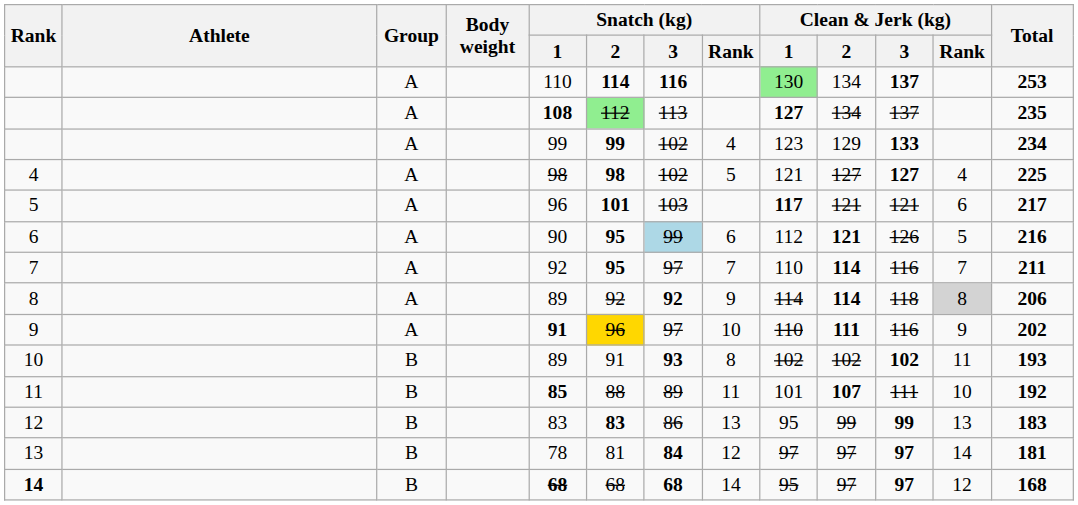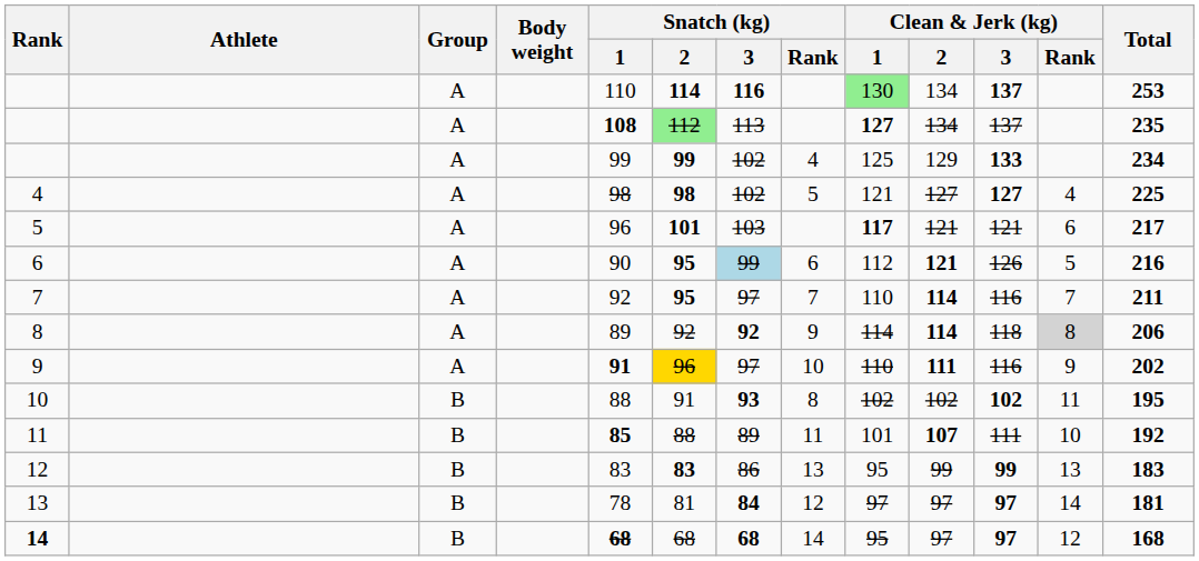row 5 | Clean & Jerk (kg) / 1: 123 -> 125
row 12 | Snatch (kg) / 1: 89 -> 88
row 12 | Total: 193 -> 195
